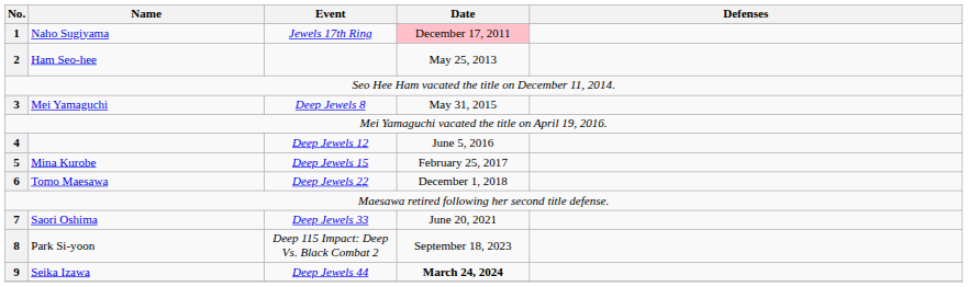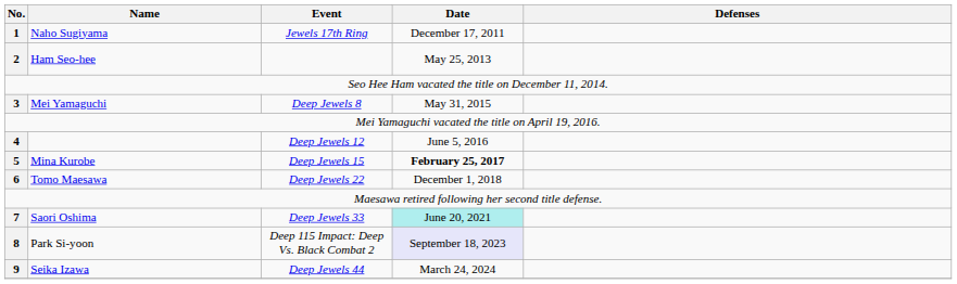Naho Sugiyama | Date: pink background -> no background
Mina Kurobe | Date: normal -> bold
Saori Oshima | Date: no background -> paleturquoise background
Park Si-yoon | Date: no background -> lavender background
Seika Izawa | Date: bold -> normal
